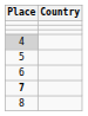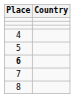row 5 | Place: lightgrey background -> no background
row 7 | Place: normal -> bold
row 8 | Place: bold -> normal
